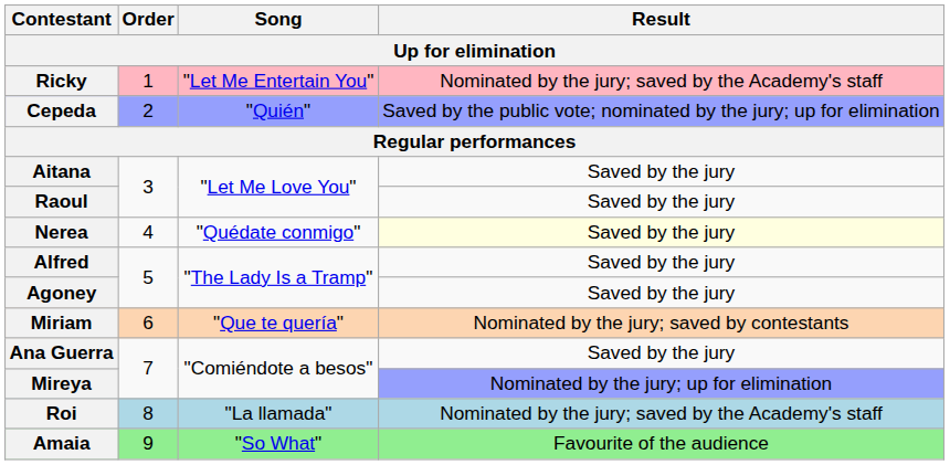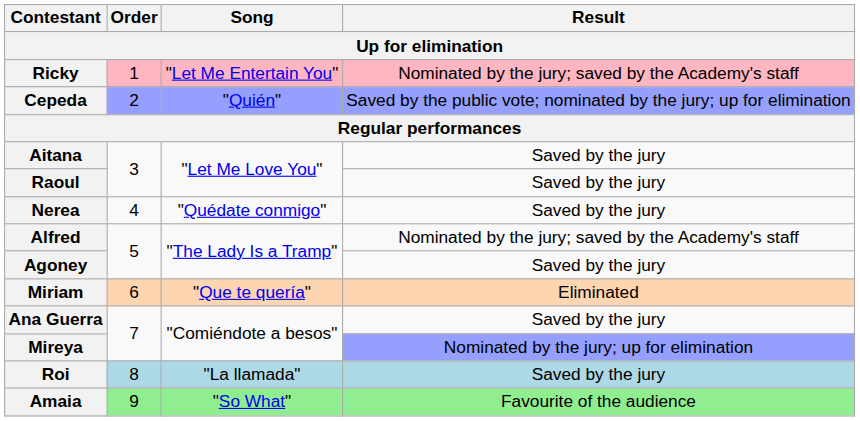Nerea | Result: lightyellow background -> no background
Alfred | Result: Saved by the jury -> Nominated by the jury; saved by the Academy's staff
Miriam | Result: Nominated by the jury; saved by contestants -> Eliminated
Roi | Result: Nominated by the jury; saved by the Academy's staff -> Saved by the jury
